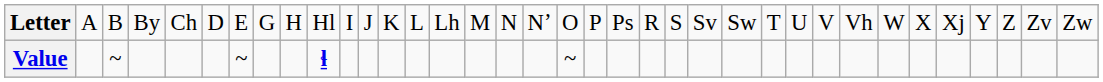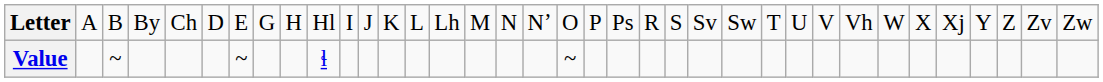Value | column 10: bold -> normal
